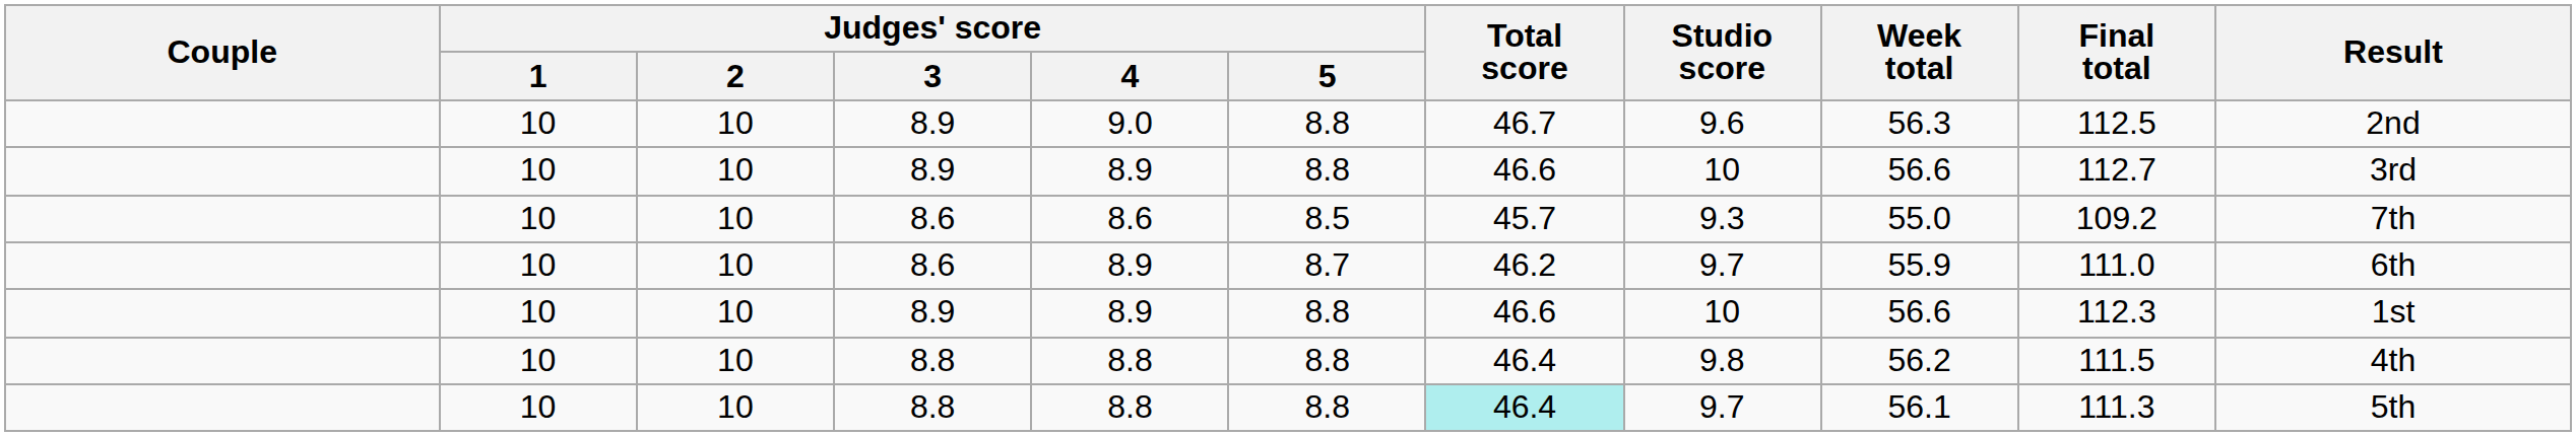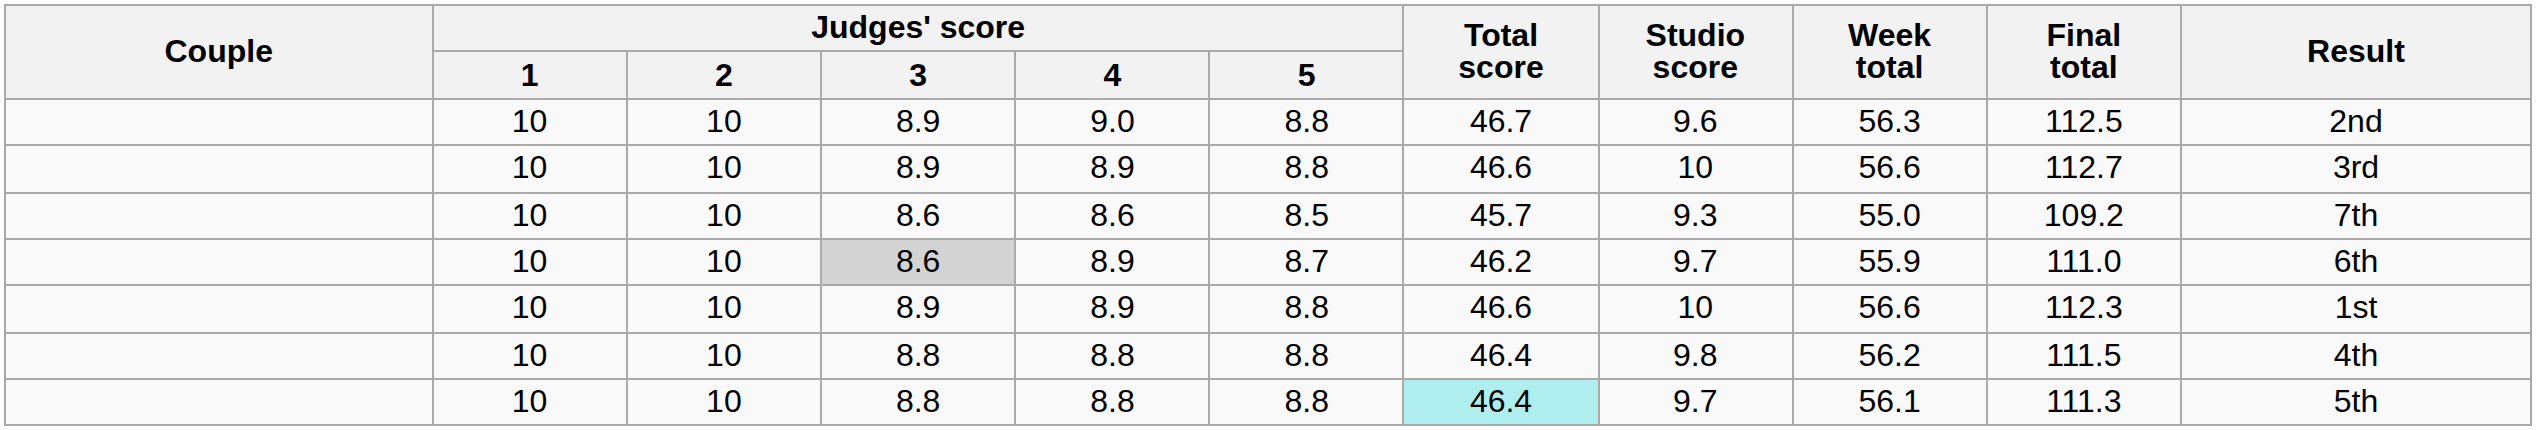row 6 | Judges' score / 3: no background -> lightgrey background
